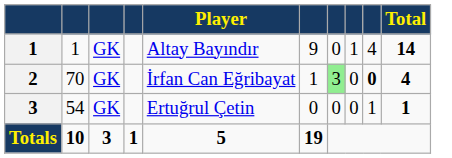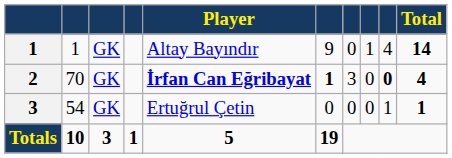2 | Player: normal -> bold
2 | column 6: normal -> bold
2 | column 7: lightgreen background -> no background
